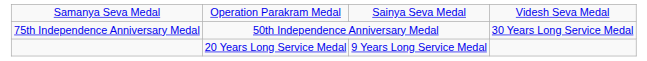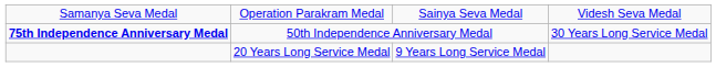75th Independence Anniversary Medal | column 1: normal -> bold
